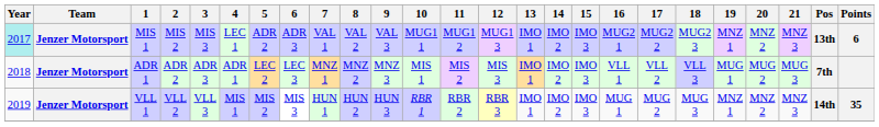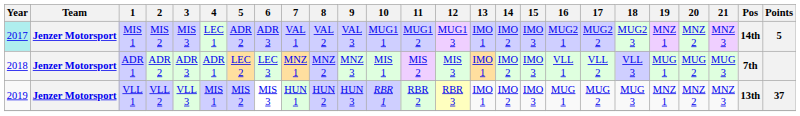row 2 | Pos: 13th -> 14th
row 2 | Points: 6 -> 5
row 4 | Pos: 14th -> 13th
row 4 | Points: 35 -> 37
